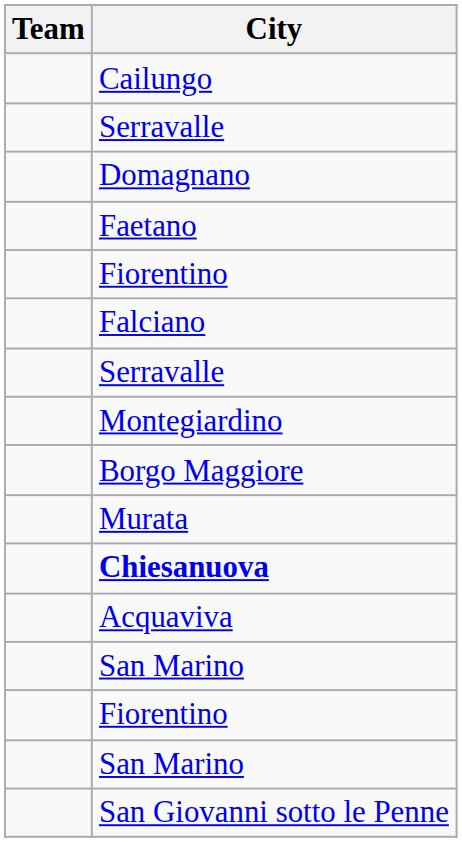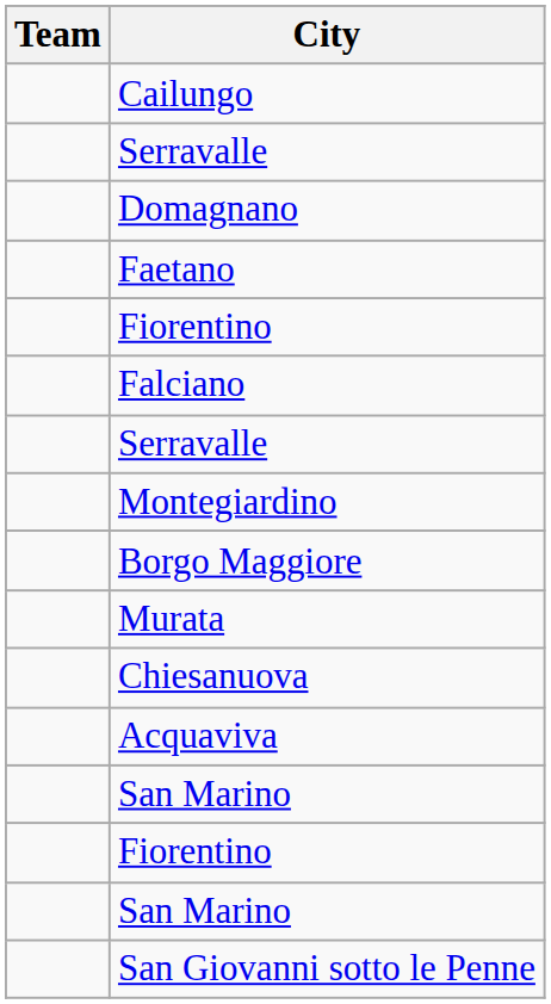row 12 | City: bold -> normal
